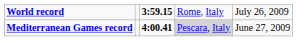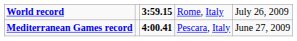Mediterranean Games record | column 4: lightgrey background -> no background
